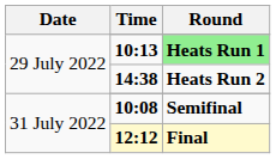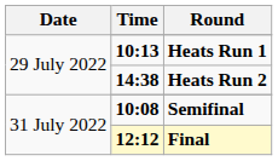10:13 | Round: lightgreen background -> no background
